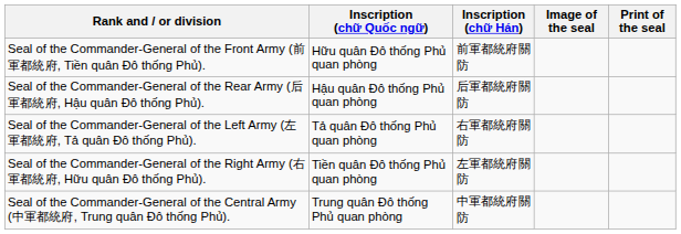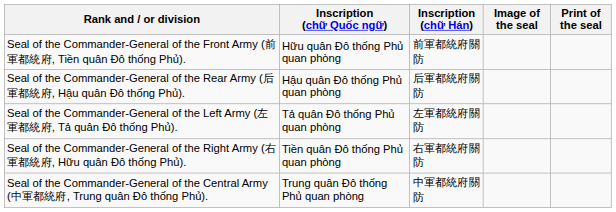row 4 | Inscription (chữ Hán): 右軍都統府關防 -> 左軍都統府關防
row 5 | Inscription (chữ Hán): 左軍都統府關防 -> 右軍都統府關防
